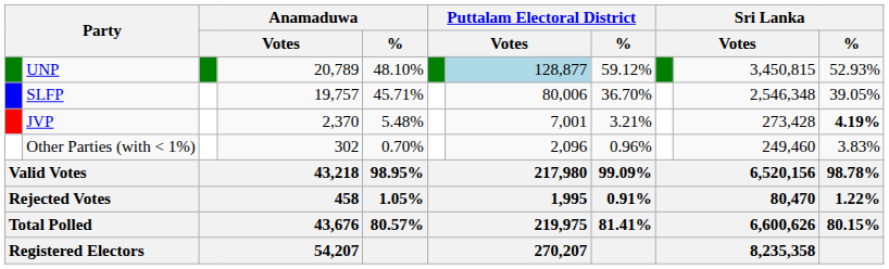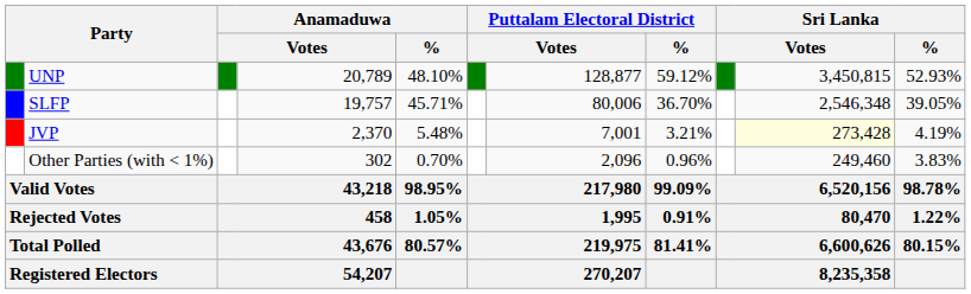UNP | column 7: lightblue background -> no background
JVP | column 10: no background -> lightyellow background
JVP | Sri Lanka / %: bold -> normal
